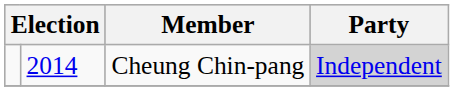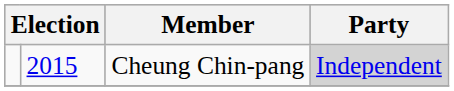Cheung Chin-pang | column 2: 2014 -> 2015
